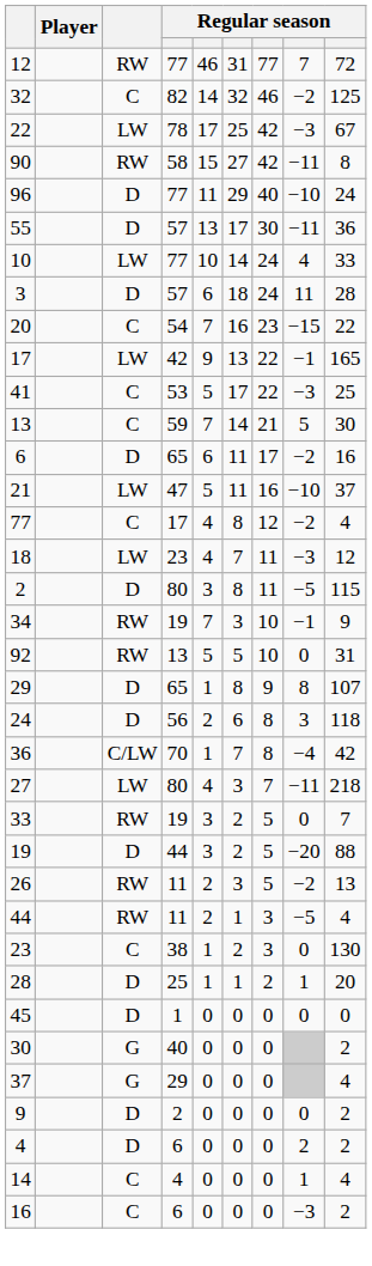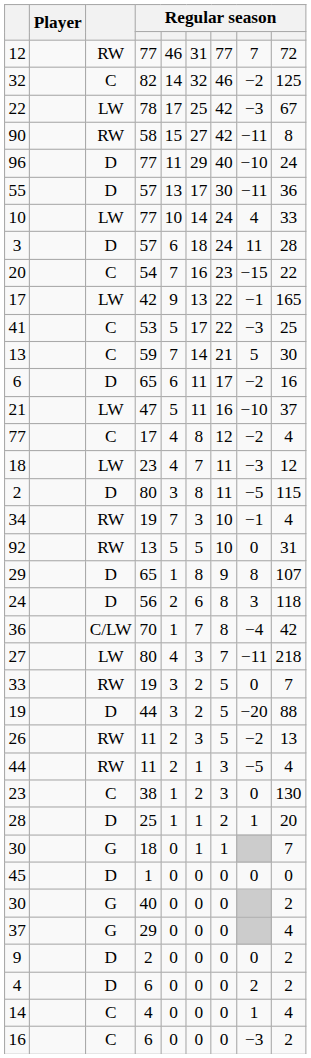34 | column 9: 9 -> 4
+ row: 30 | G | 18 | 0 | 1 | 1 | 7
